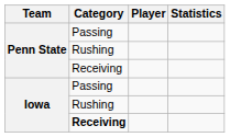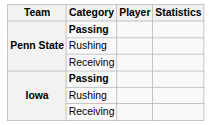Penn State / Passing | Category: normal -> bold
Iowa / Passing | Category: normal -> bold
Iowa / Receiving | Category: bold -> normal
